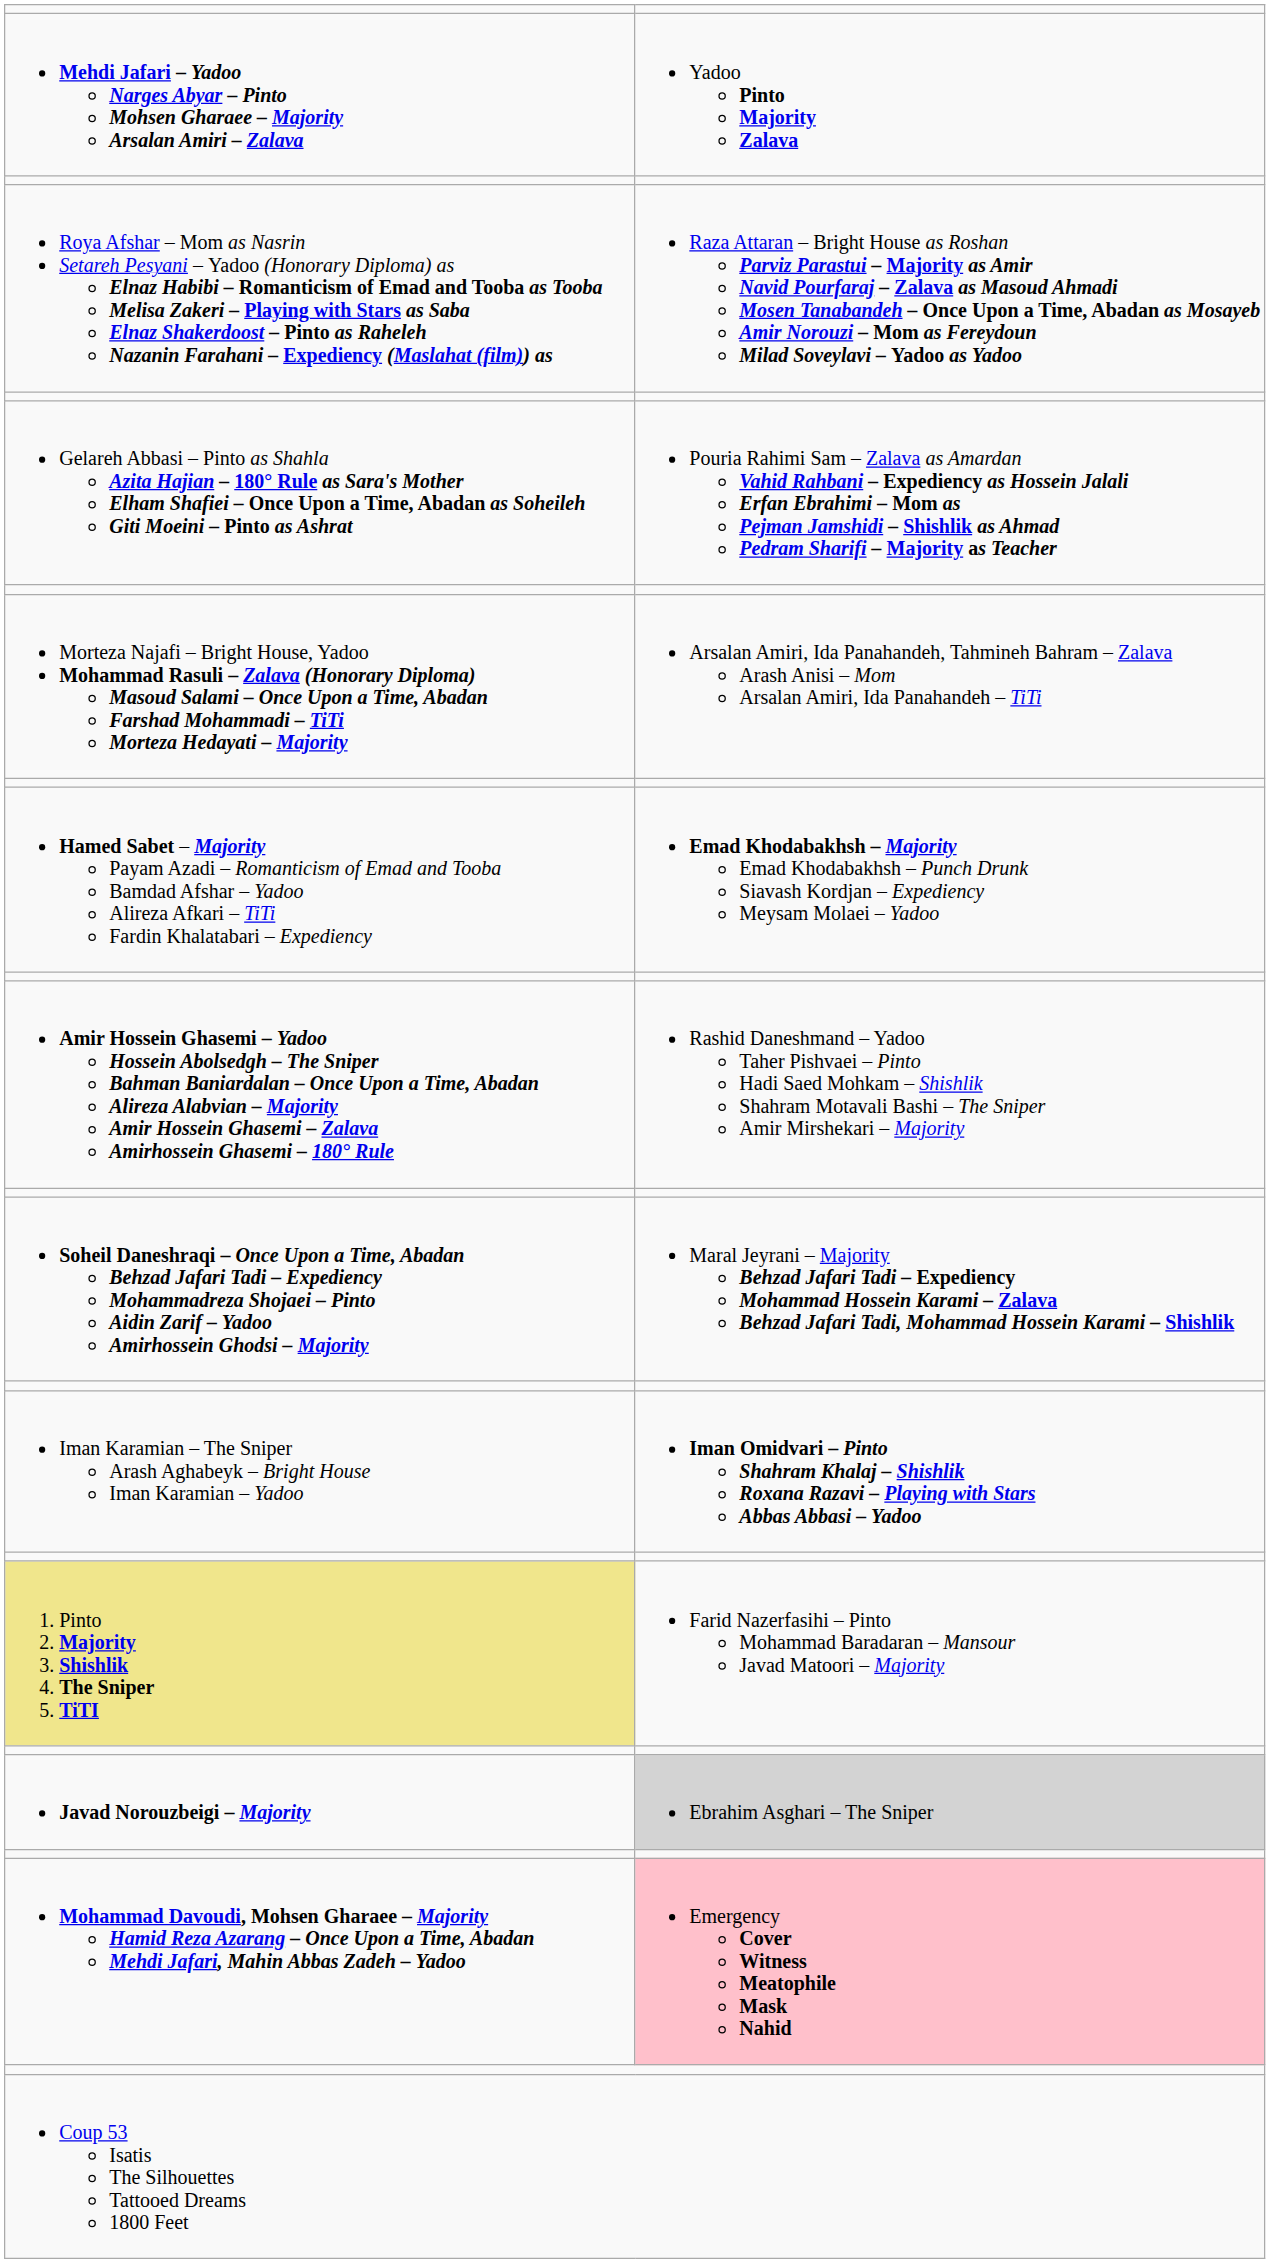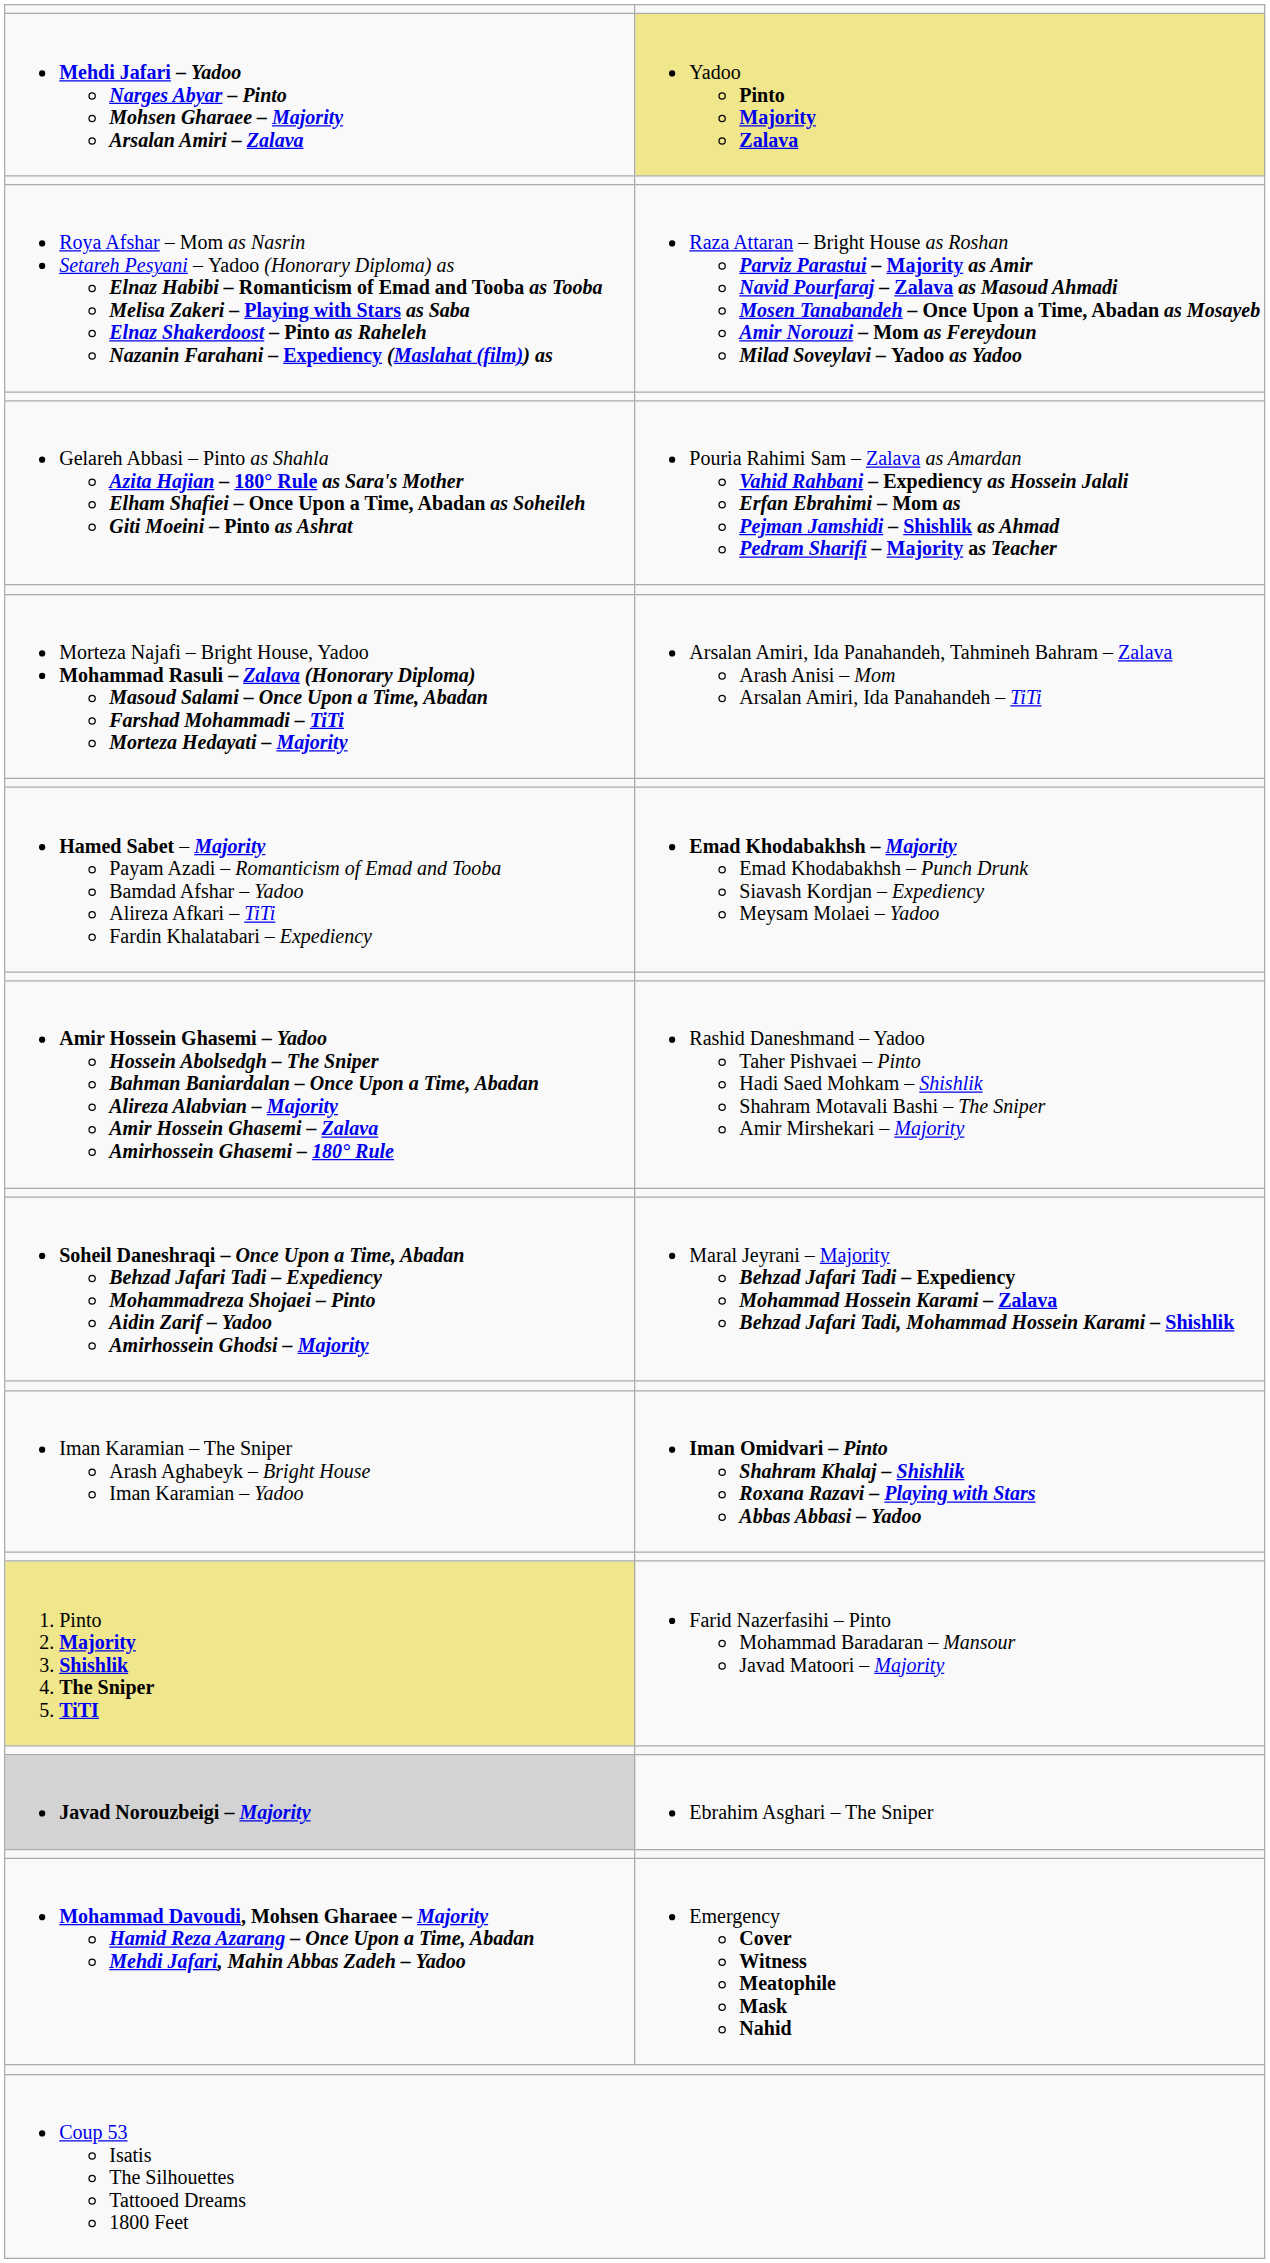row 2 | column 2: no background -> khaki background
row 20 | column 1: no background -> lightgrey background
row 20 | column 2: lightgrey background -> no background
row 22 | column 2: pink background -> no background
